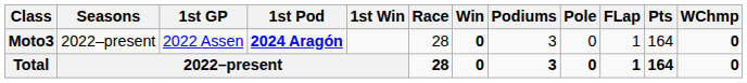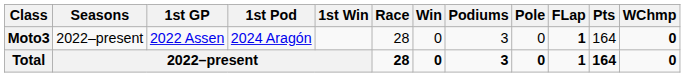Moto3 | 1st Pod: bold -> normal
Moto3 | Win: bold -> normal
Moto3 | FLap: normal -> bold
